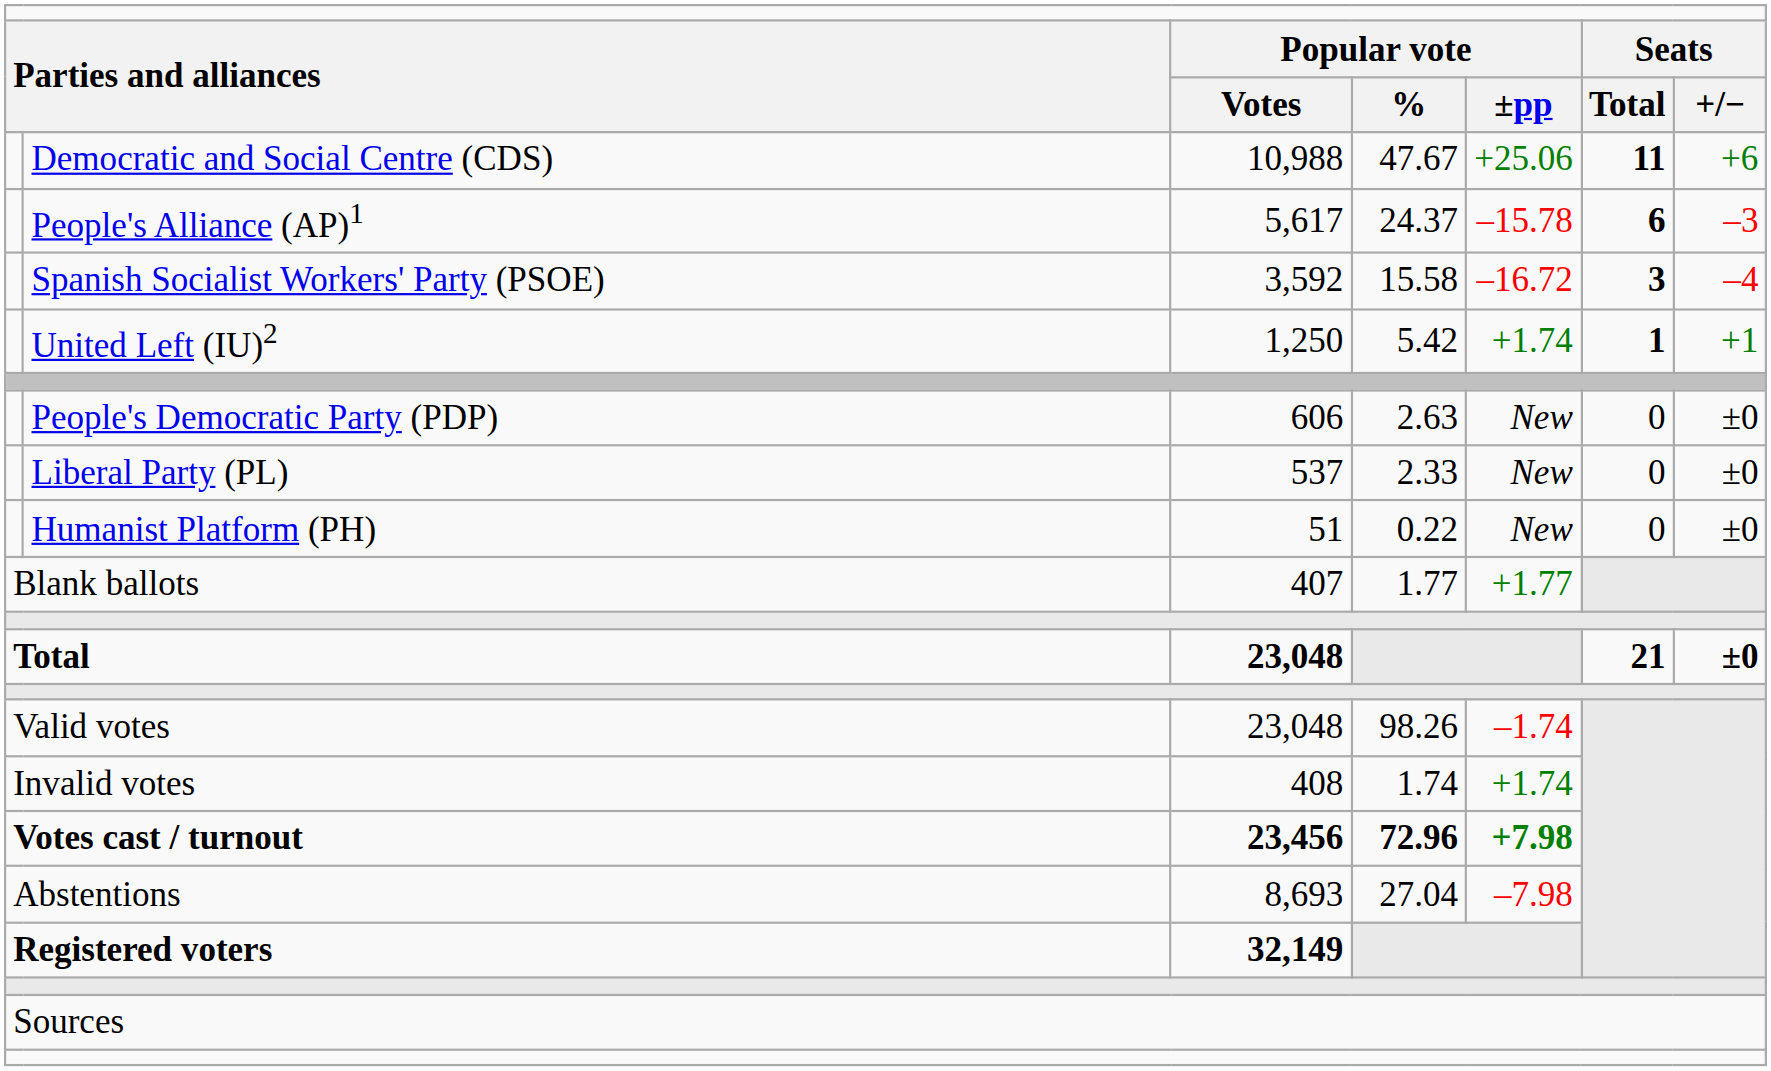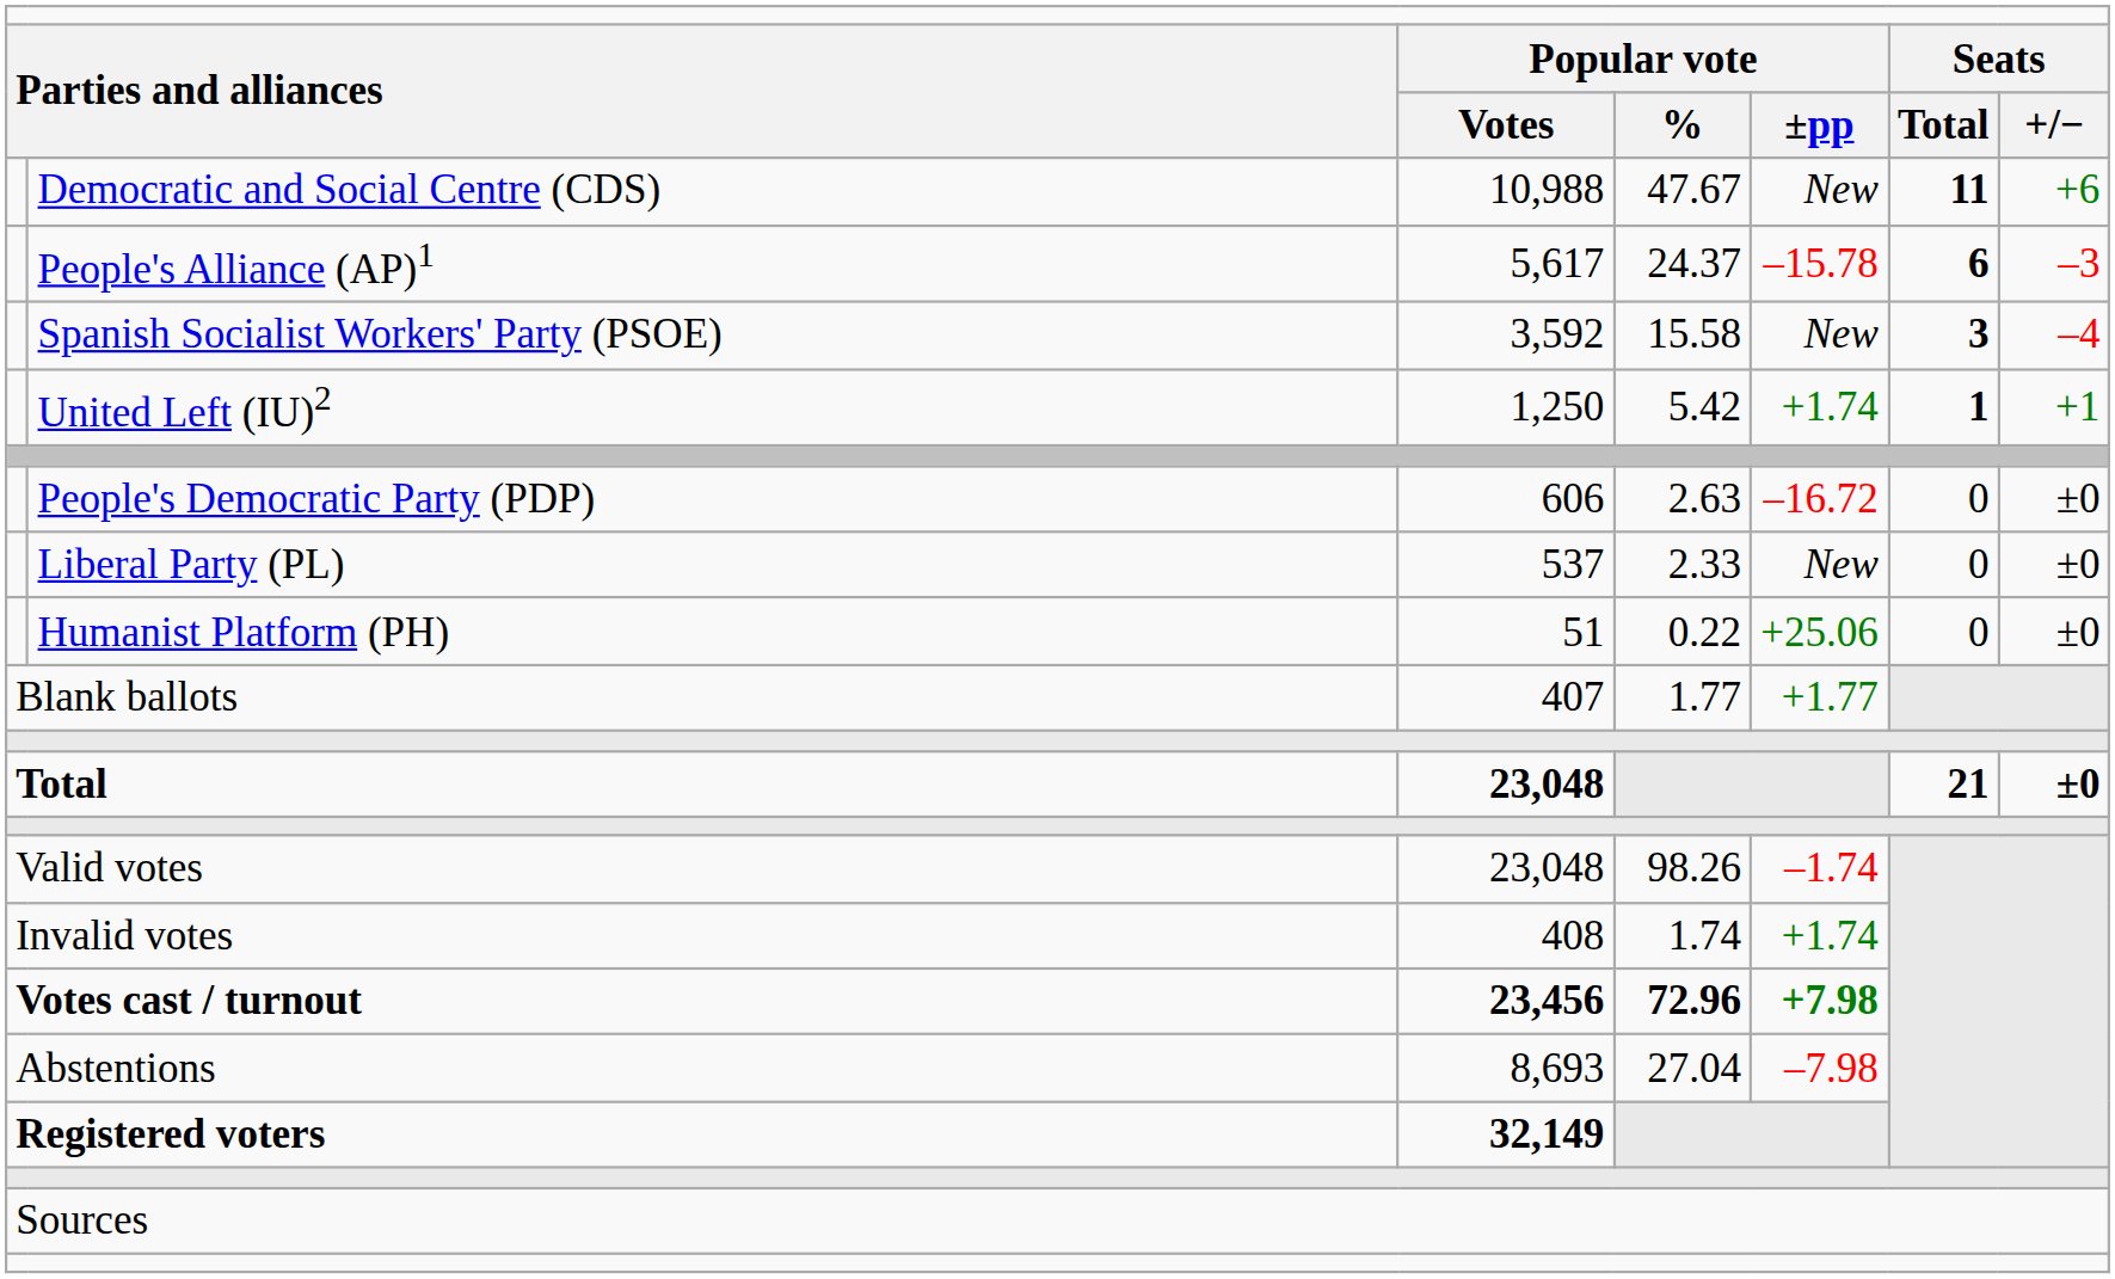Democratic and Social Centre (CDS) | column 5: +25.06 -> New
Spanish Socialist Workers' Party (PSOE) | column 5: –16.72 -> New
People's Democratic Party (PDP) | column 5: New -> –16.72
Humanist Platform (PH) | column 5: New -> +25.06
